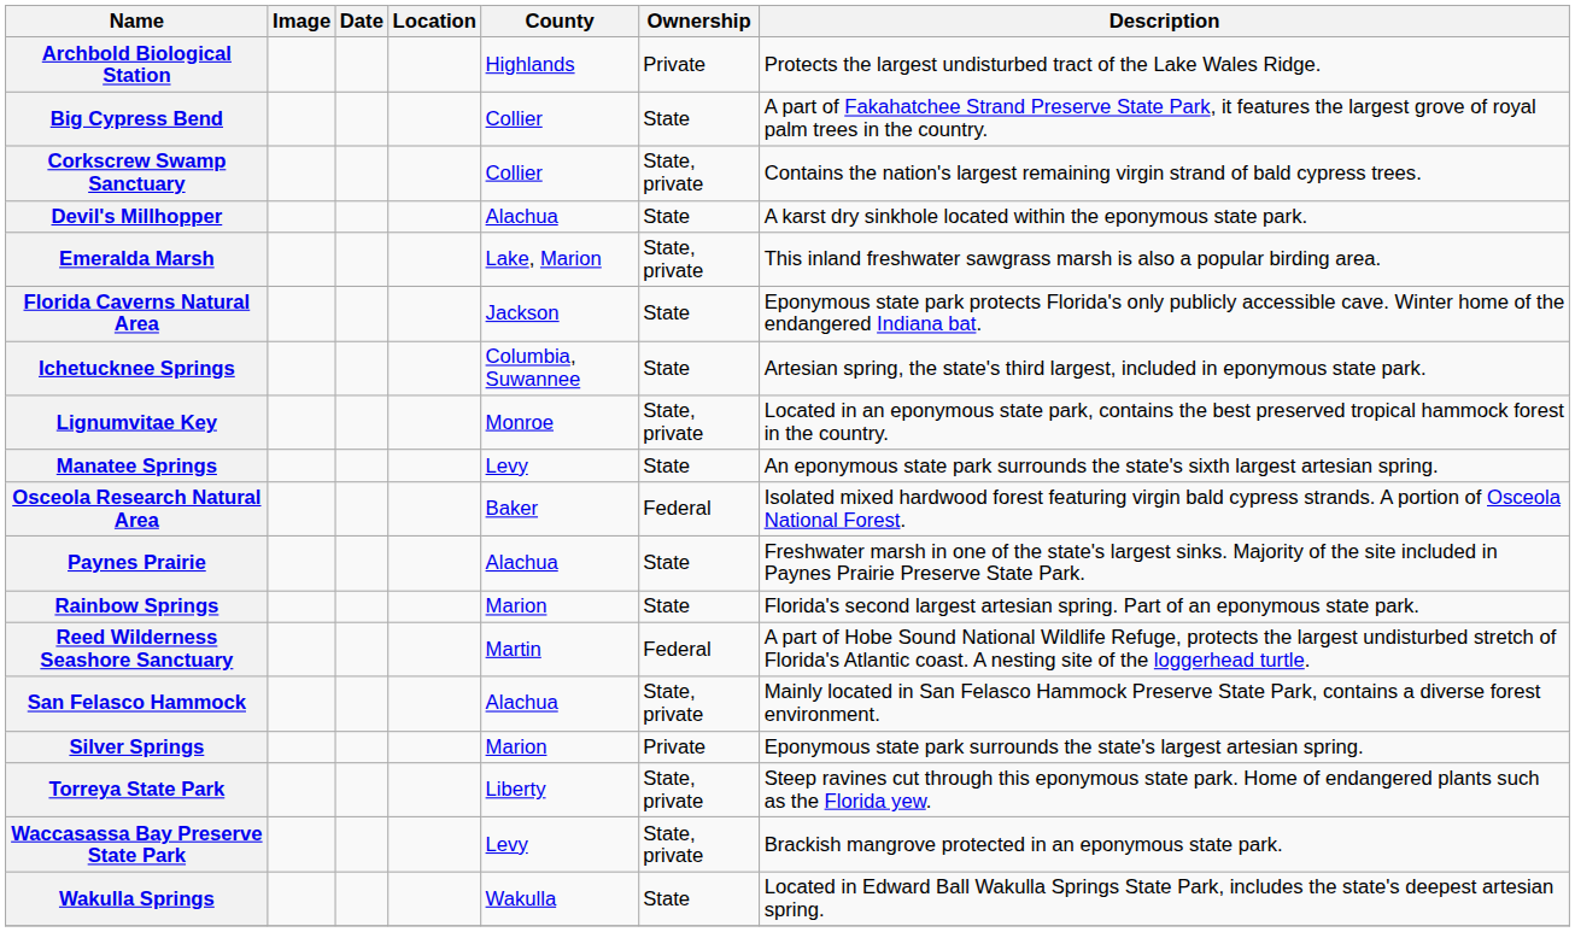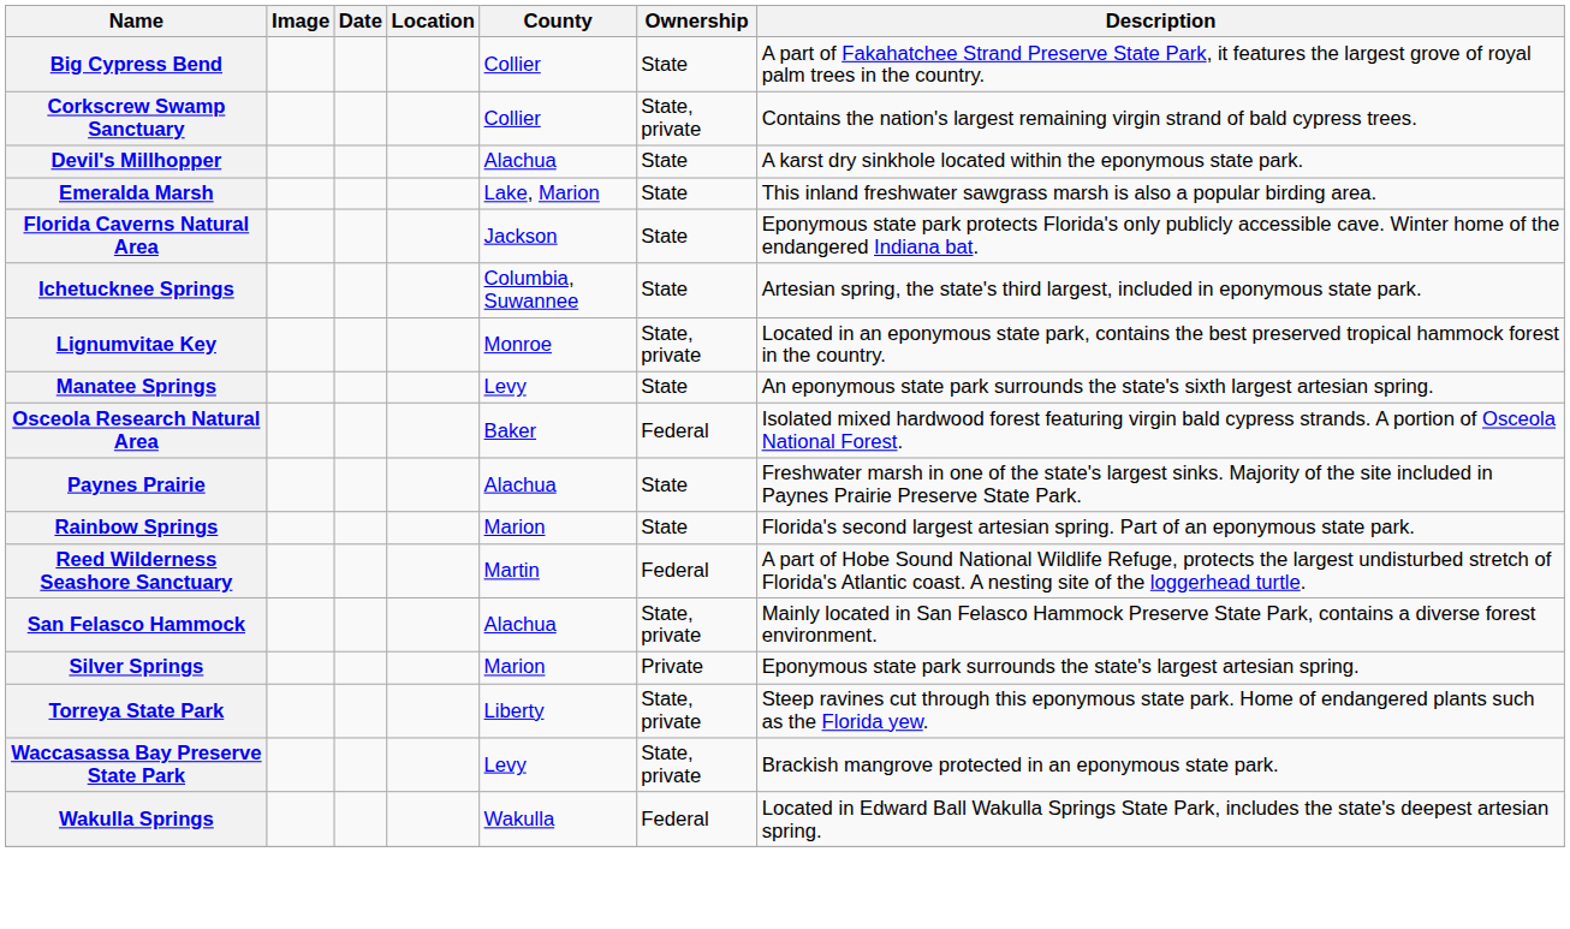- row: Archbold Biological Station | Highlands | Private | Protects the largest undisturbed tract of the Lake Wales Ridge.
Emeralda Marsh | Ownership: State, private -> State
Wakulla Springs | Ownership: State -> Federal
